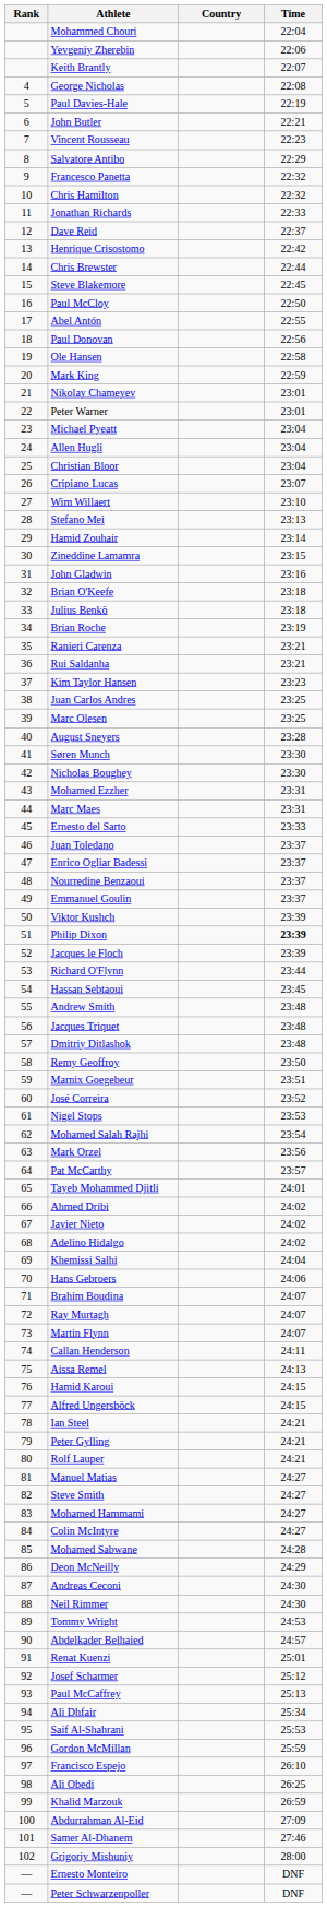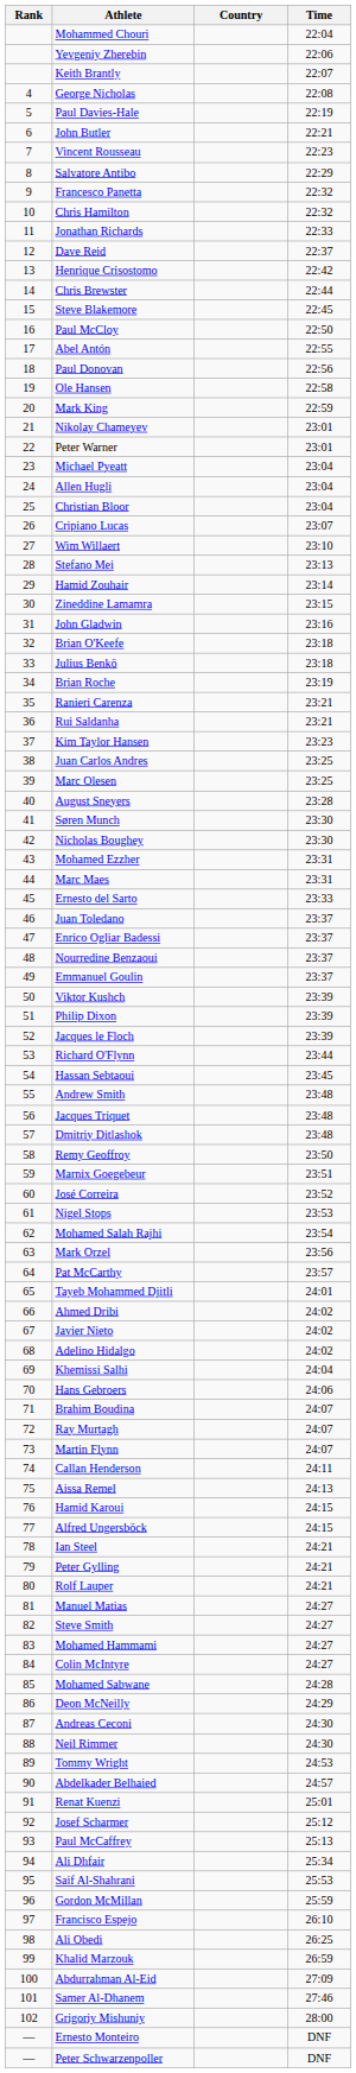Philip Dixon | Time: bold -> normal
